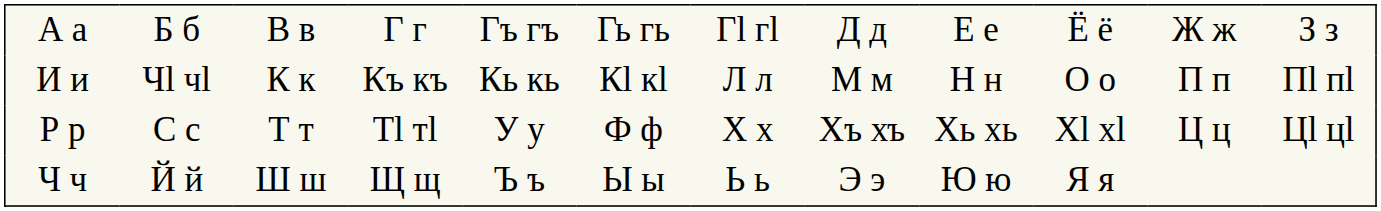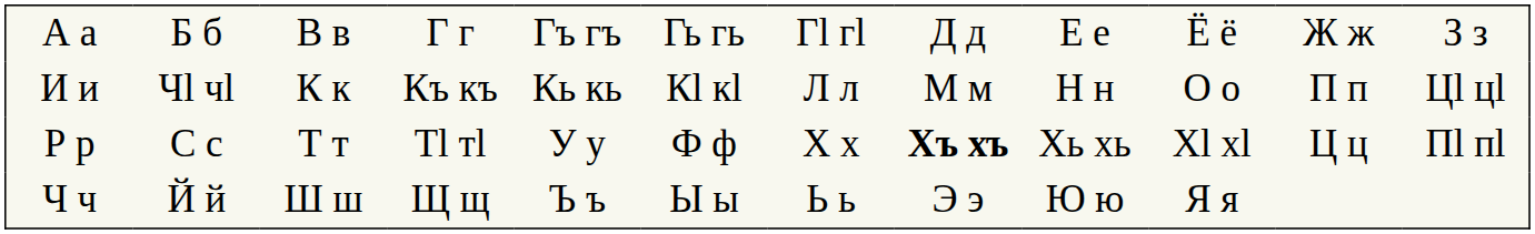И и | column 12: Пӏ пӏ -> Цӏ цӏ
Р р | column 8: normal -> bold
Р р | column 12: Цӏ цӏ -> Пӏ пӏ
